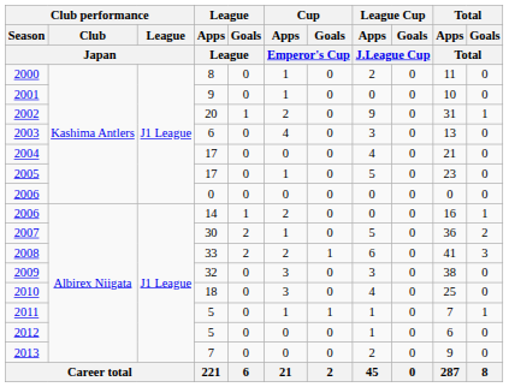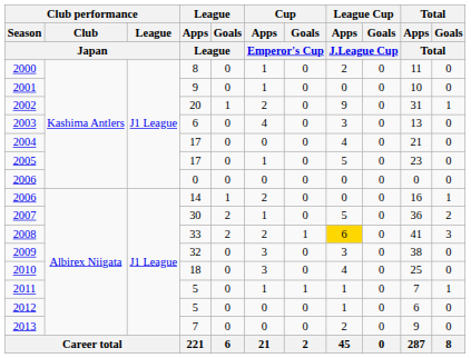2008 | League Cup / Apps / J.League Cup: no background -> gold background
